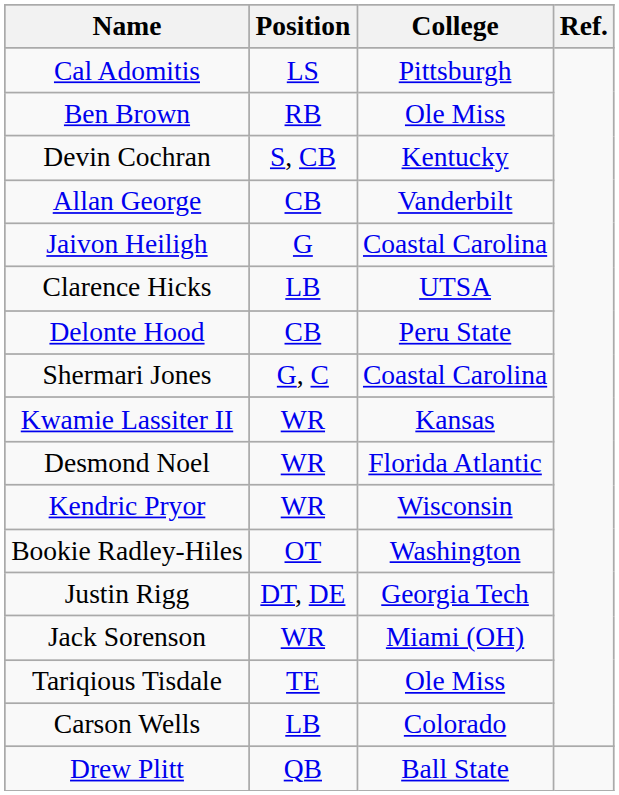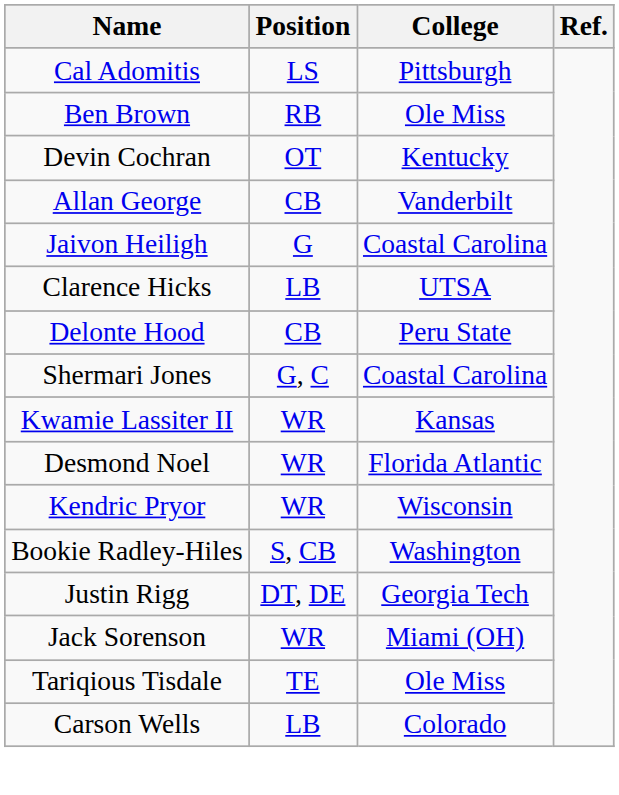Devin Cochran | Position: S, CB -> OT
Bookie Radley-Hiles | Position: OT -> S, CB
- row: Drew Plitt | QB | Ball State
